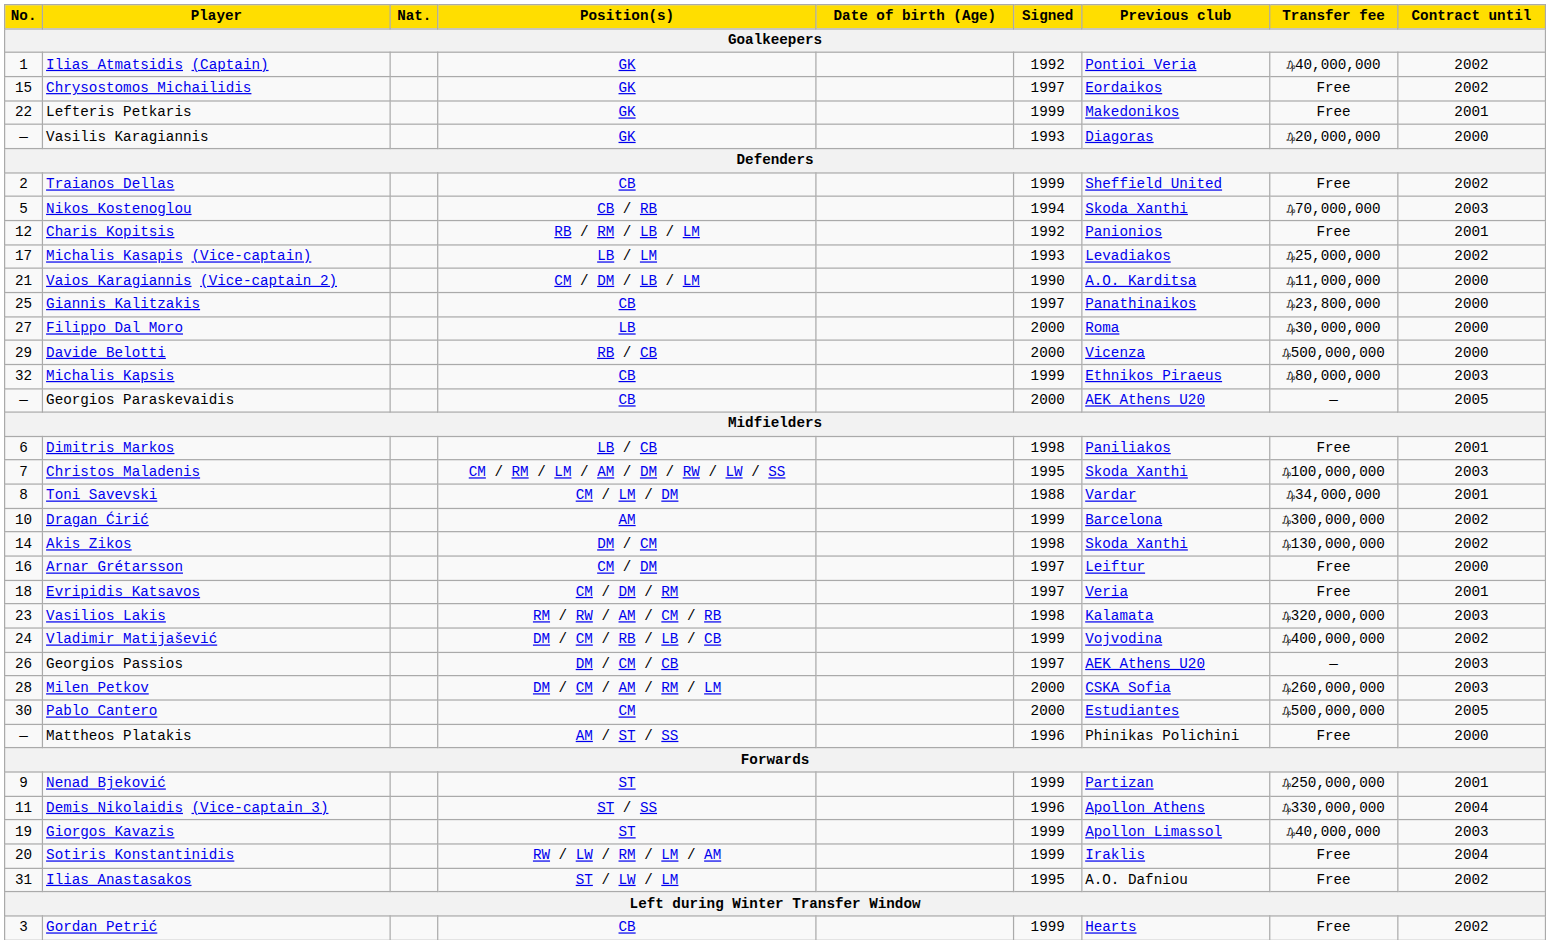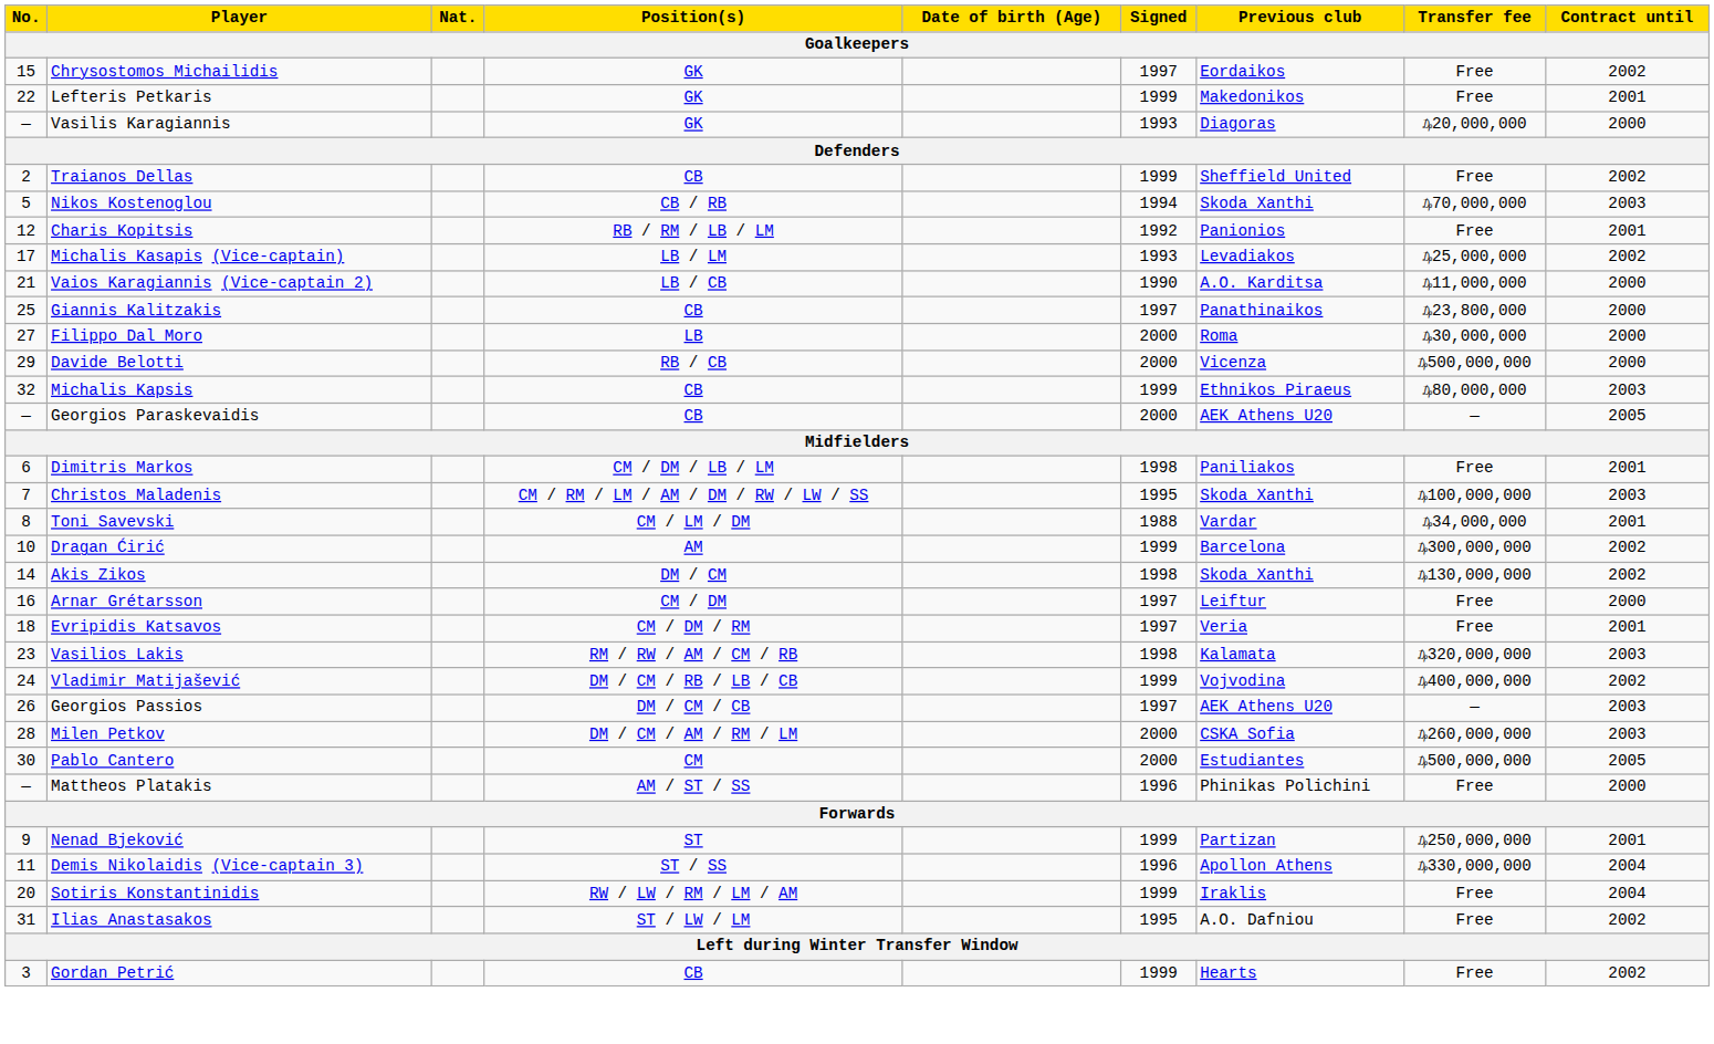- row: 1 | Ilias Atmatsidis (Captain) | GK | 1992 | Pontioi Veria | ₯40,000,000 | 2002
Vaios Karagiannis (Vice-captain 2) | Position(s): CM / DM / LB / LM -> LB / CB
Dimitris Markos | Position(s): LB / CB -> CM / DM / LB / LM
- row: 19 | Giorgos Kavazis | ST | 1999 | Apollon Limassol | ₯40,000,000 | 2003
